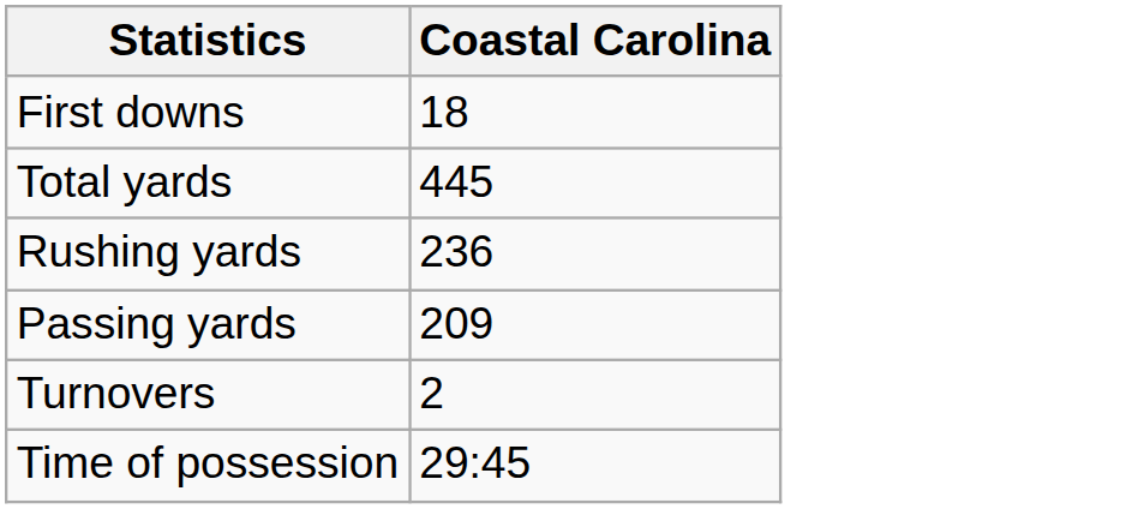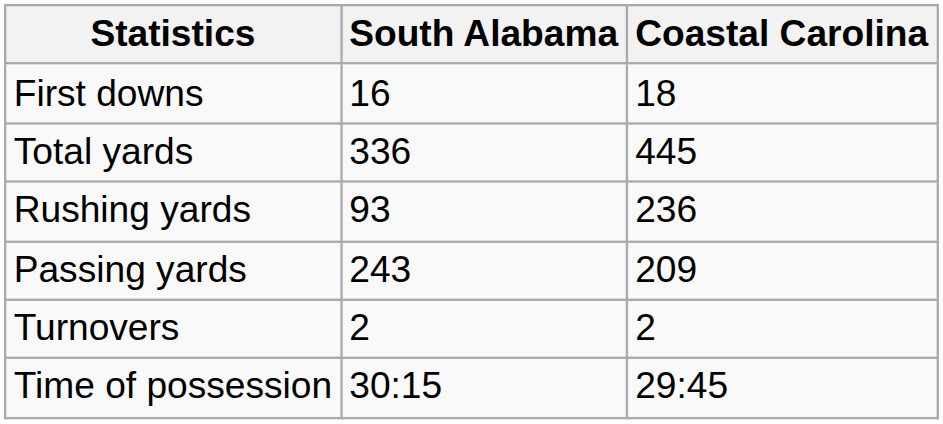+ column: South Alabama | 16 | 336 | 93 | 243 | 2 | 30:15
